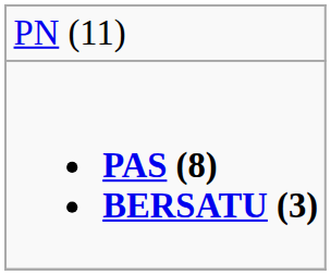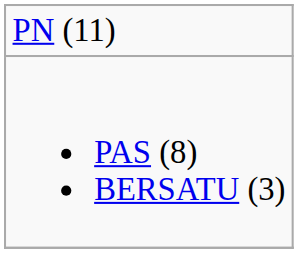row 2 | column 1: bold -> normal
